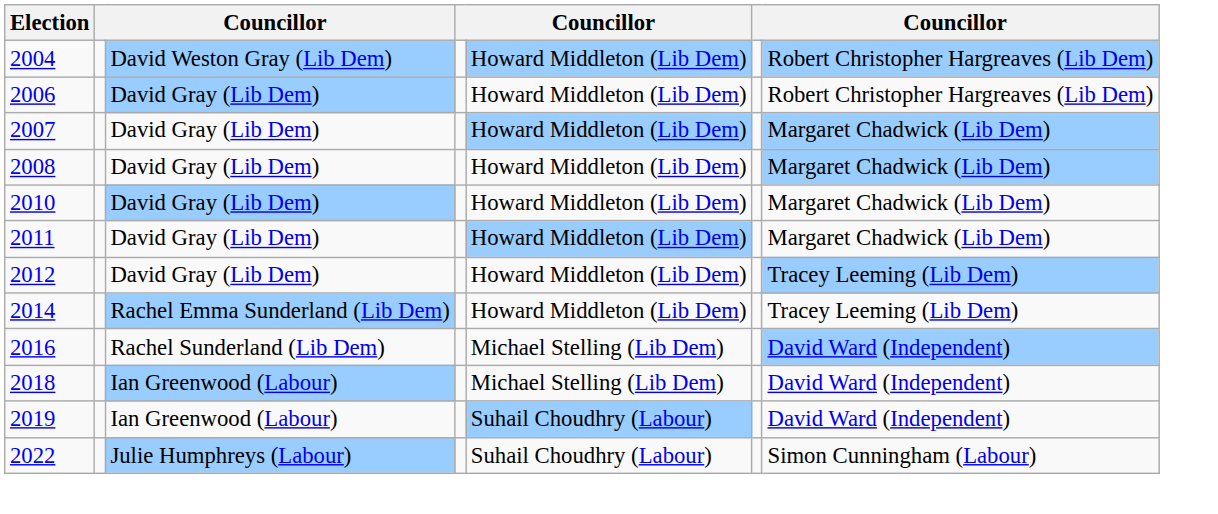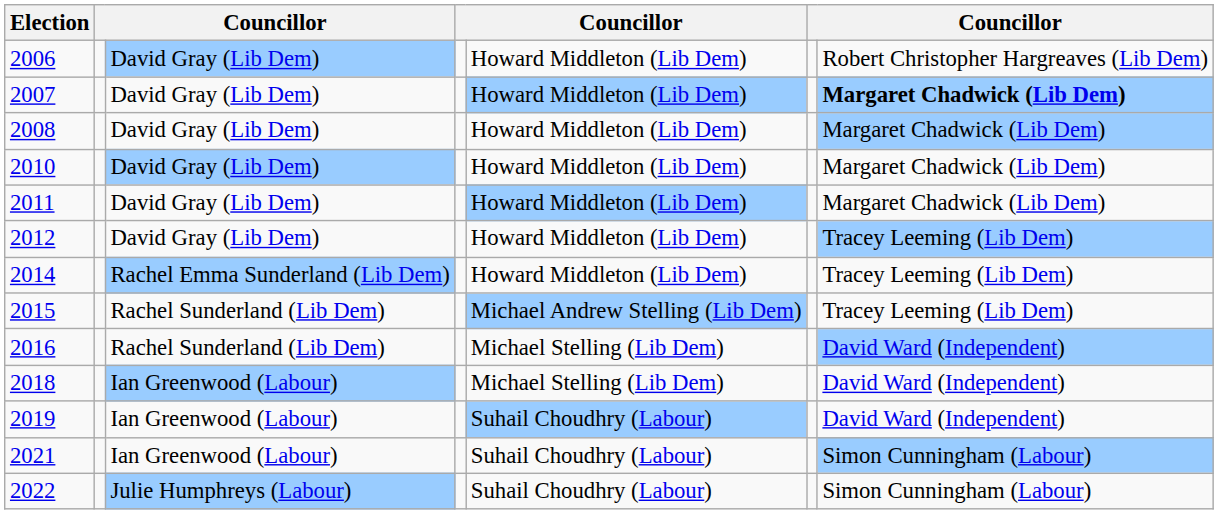- row: 2004 | David Weston Gray (Lib Dem) | Howard Middleton (Lib Dem) | Robert Christopher Hargreaves (Lib Dem)
2007 | column 7: normal -> bold
+ row: 2015 | Rachel Sunderland (Lib Dem) | Michael Andrew Stelling (Lib Dem) | Tracey Leeming (Lib Dem)
+ row: 2021 | Ian Greenwood (Labour) | Suhail Choudhry (Labour) | Simon Cunningham (Labour)
